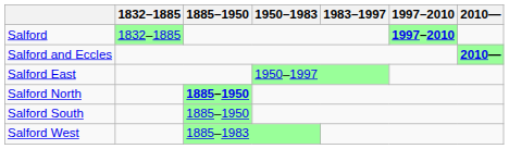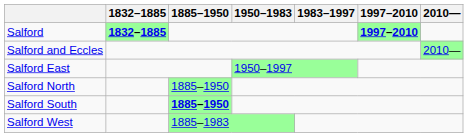Salford | 1832–1885: normal -> bold
Salford and Eccles | 2010—: bold -> normal
Salford North | 1885–1950: bold -> normal
Salford South | 1885–1950: normal -> bold
